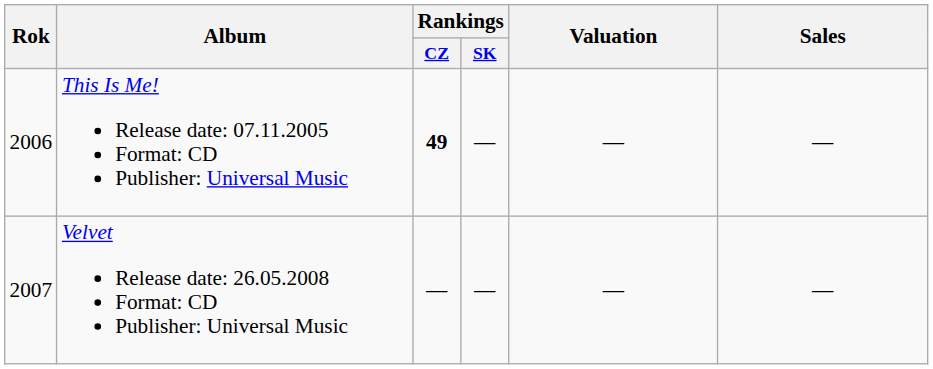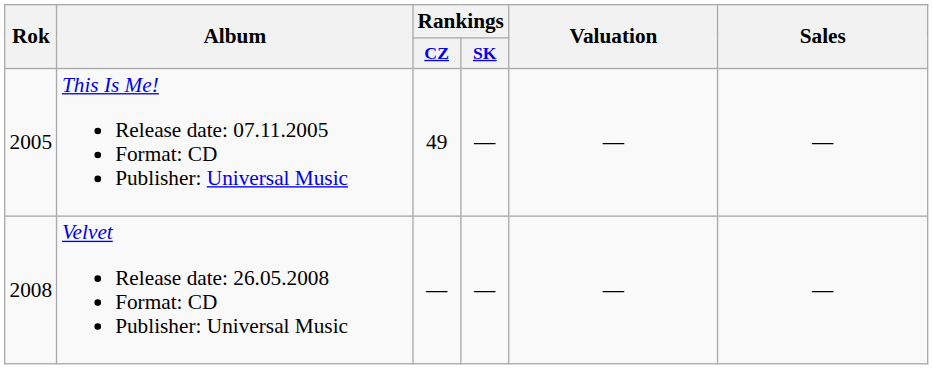row 3 | Rok: 2006 -> 2005
row 3 | Rankings / CZ: bold -> normal
row 4 | Rok: 2007 -> 2008
